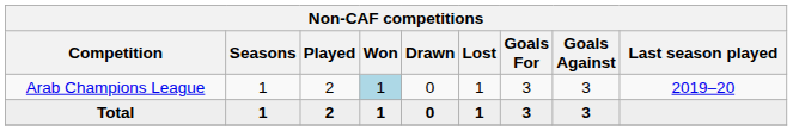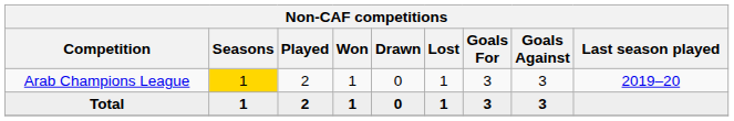Arab Champions League | Seasons: no background -> gold background
Arab Champions League | Won: lightblue background -> no background
